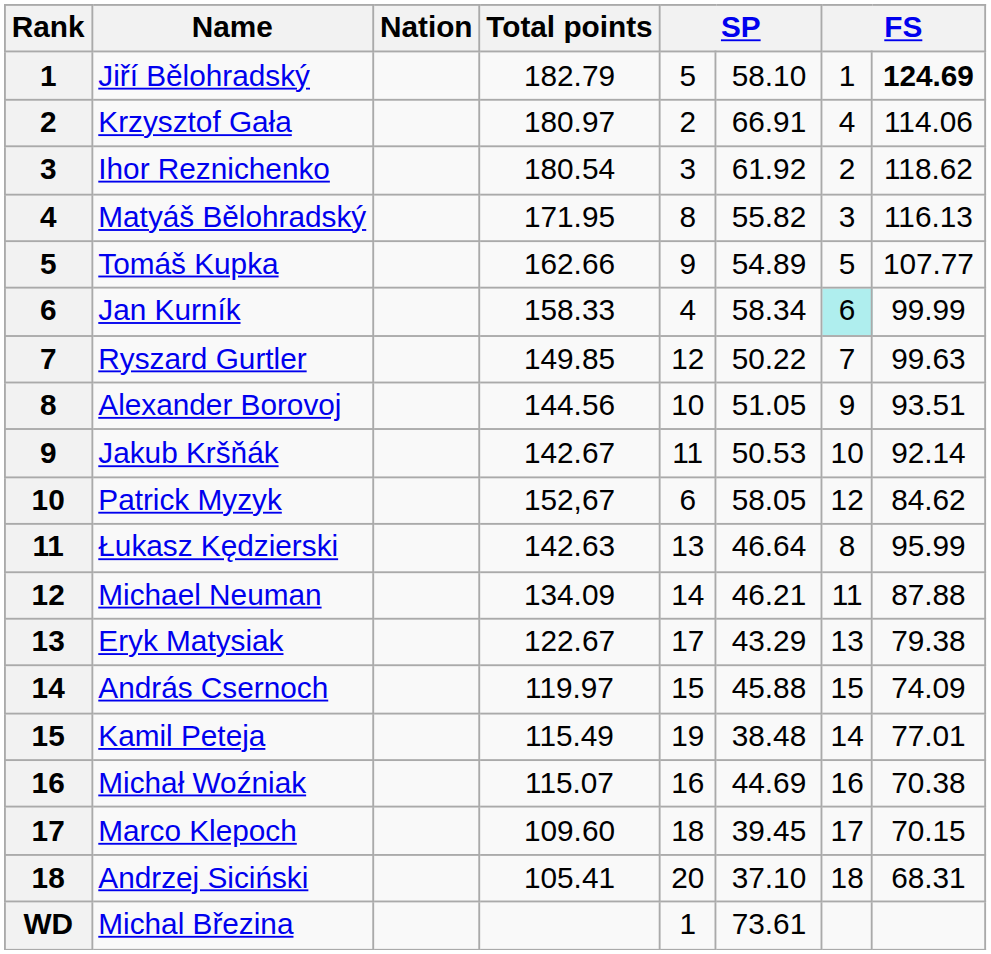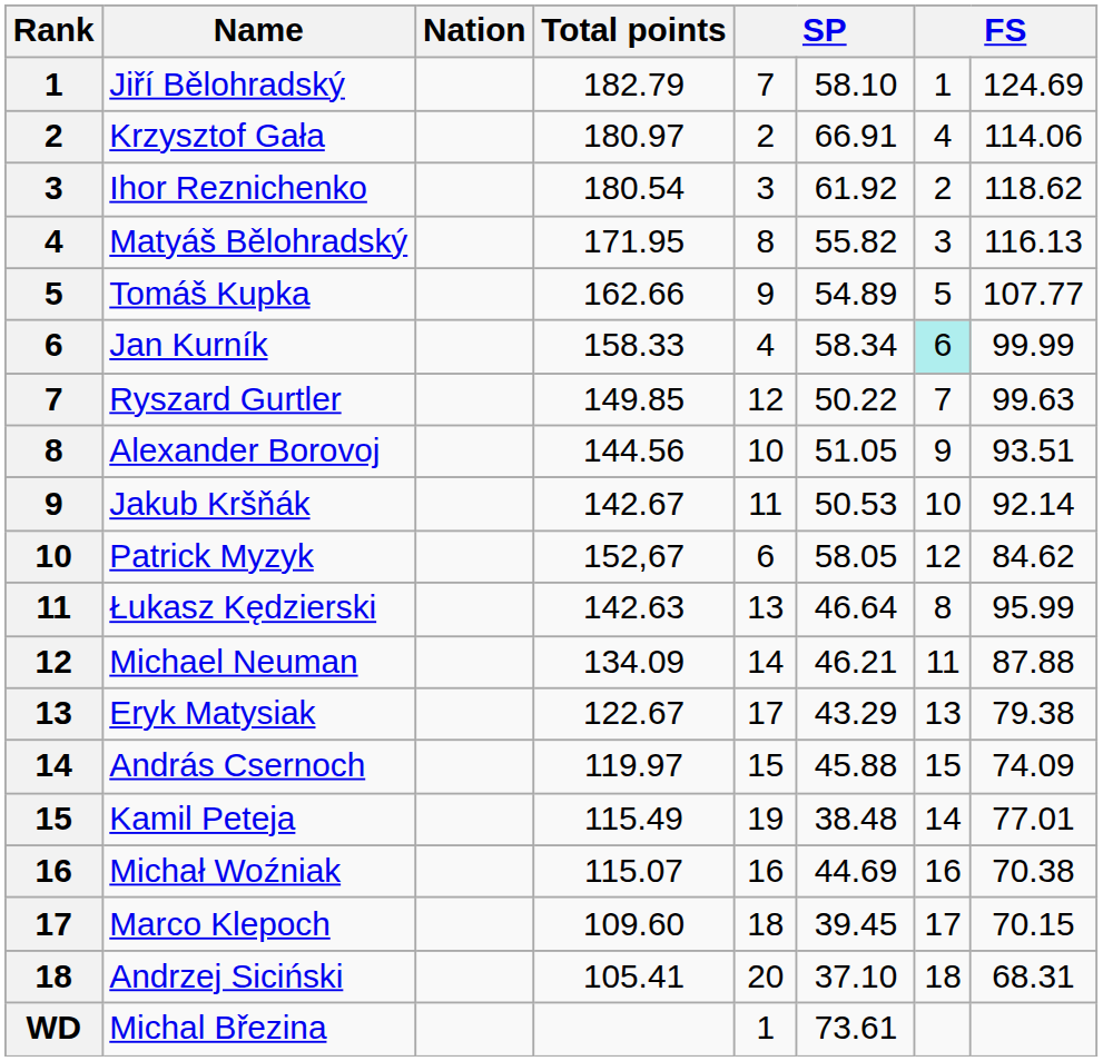Jiří Bělohradský | column 5: 5 -> 7
Jiří Bělohradský | column 8: bold -> normal
